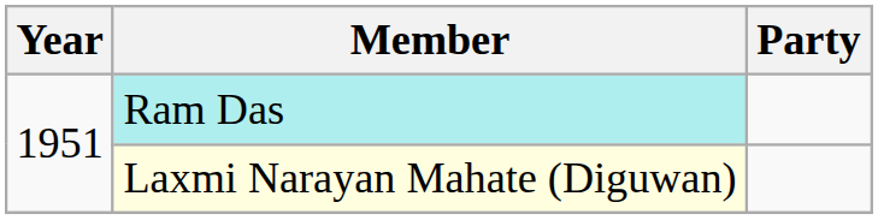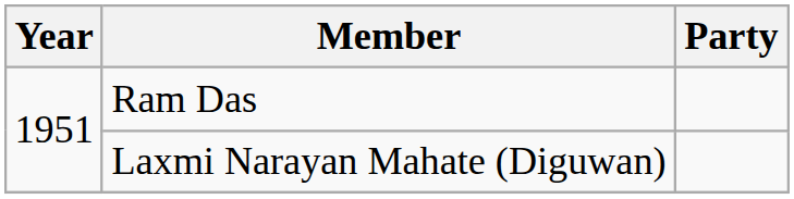Ram Das | Member: paleturquoise background -> no background
Laxmi Narayan Mahate (Diguwan) | Member: lightyellow background -> no background
